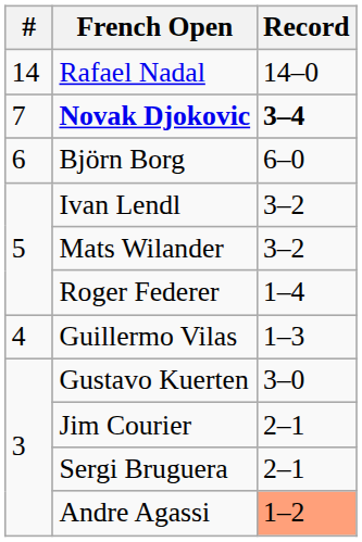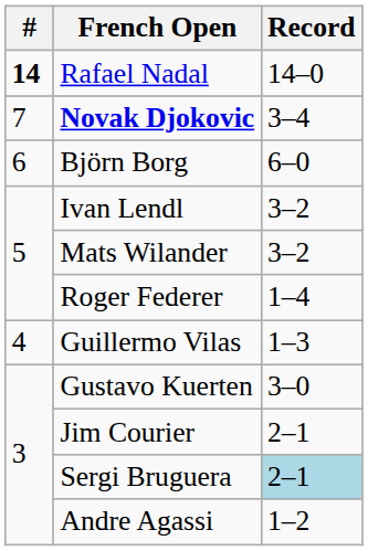Rafael Nadal | #: normal -> bold
Novak Djokovic | Record: bold -> normal
Sergi Bruguera | Record: no background -> lightblue background
Andre Agassi | Record: lightsalmon background -> no background
